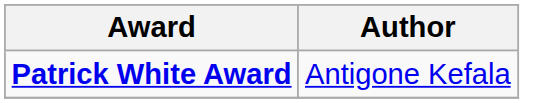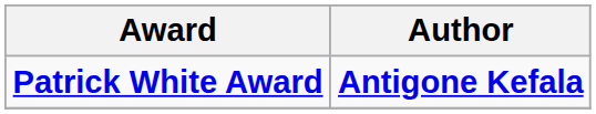Patrick White Award | Author: normal -> bold
